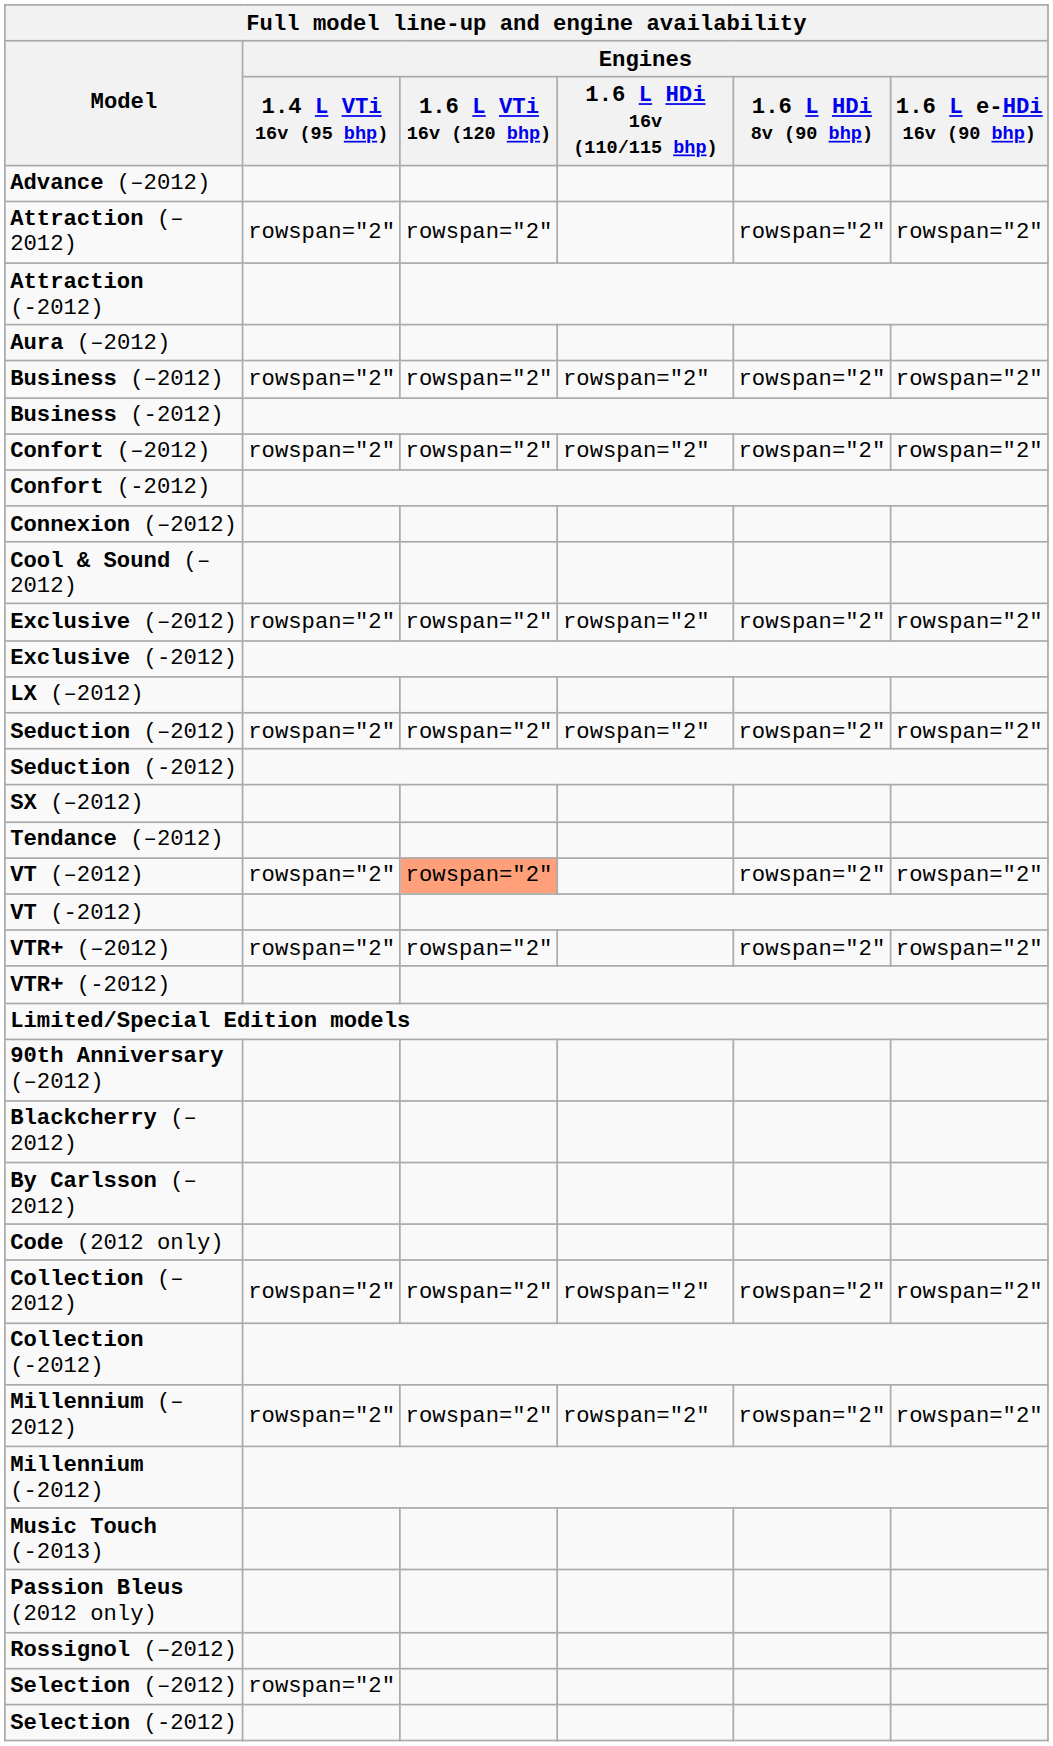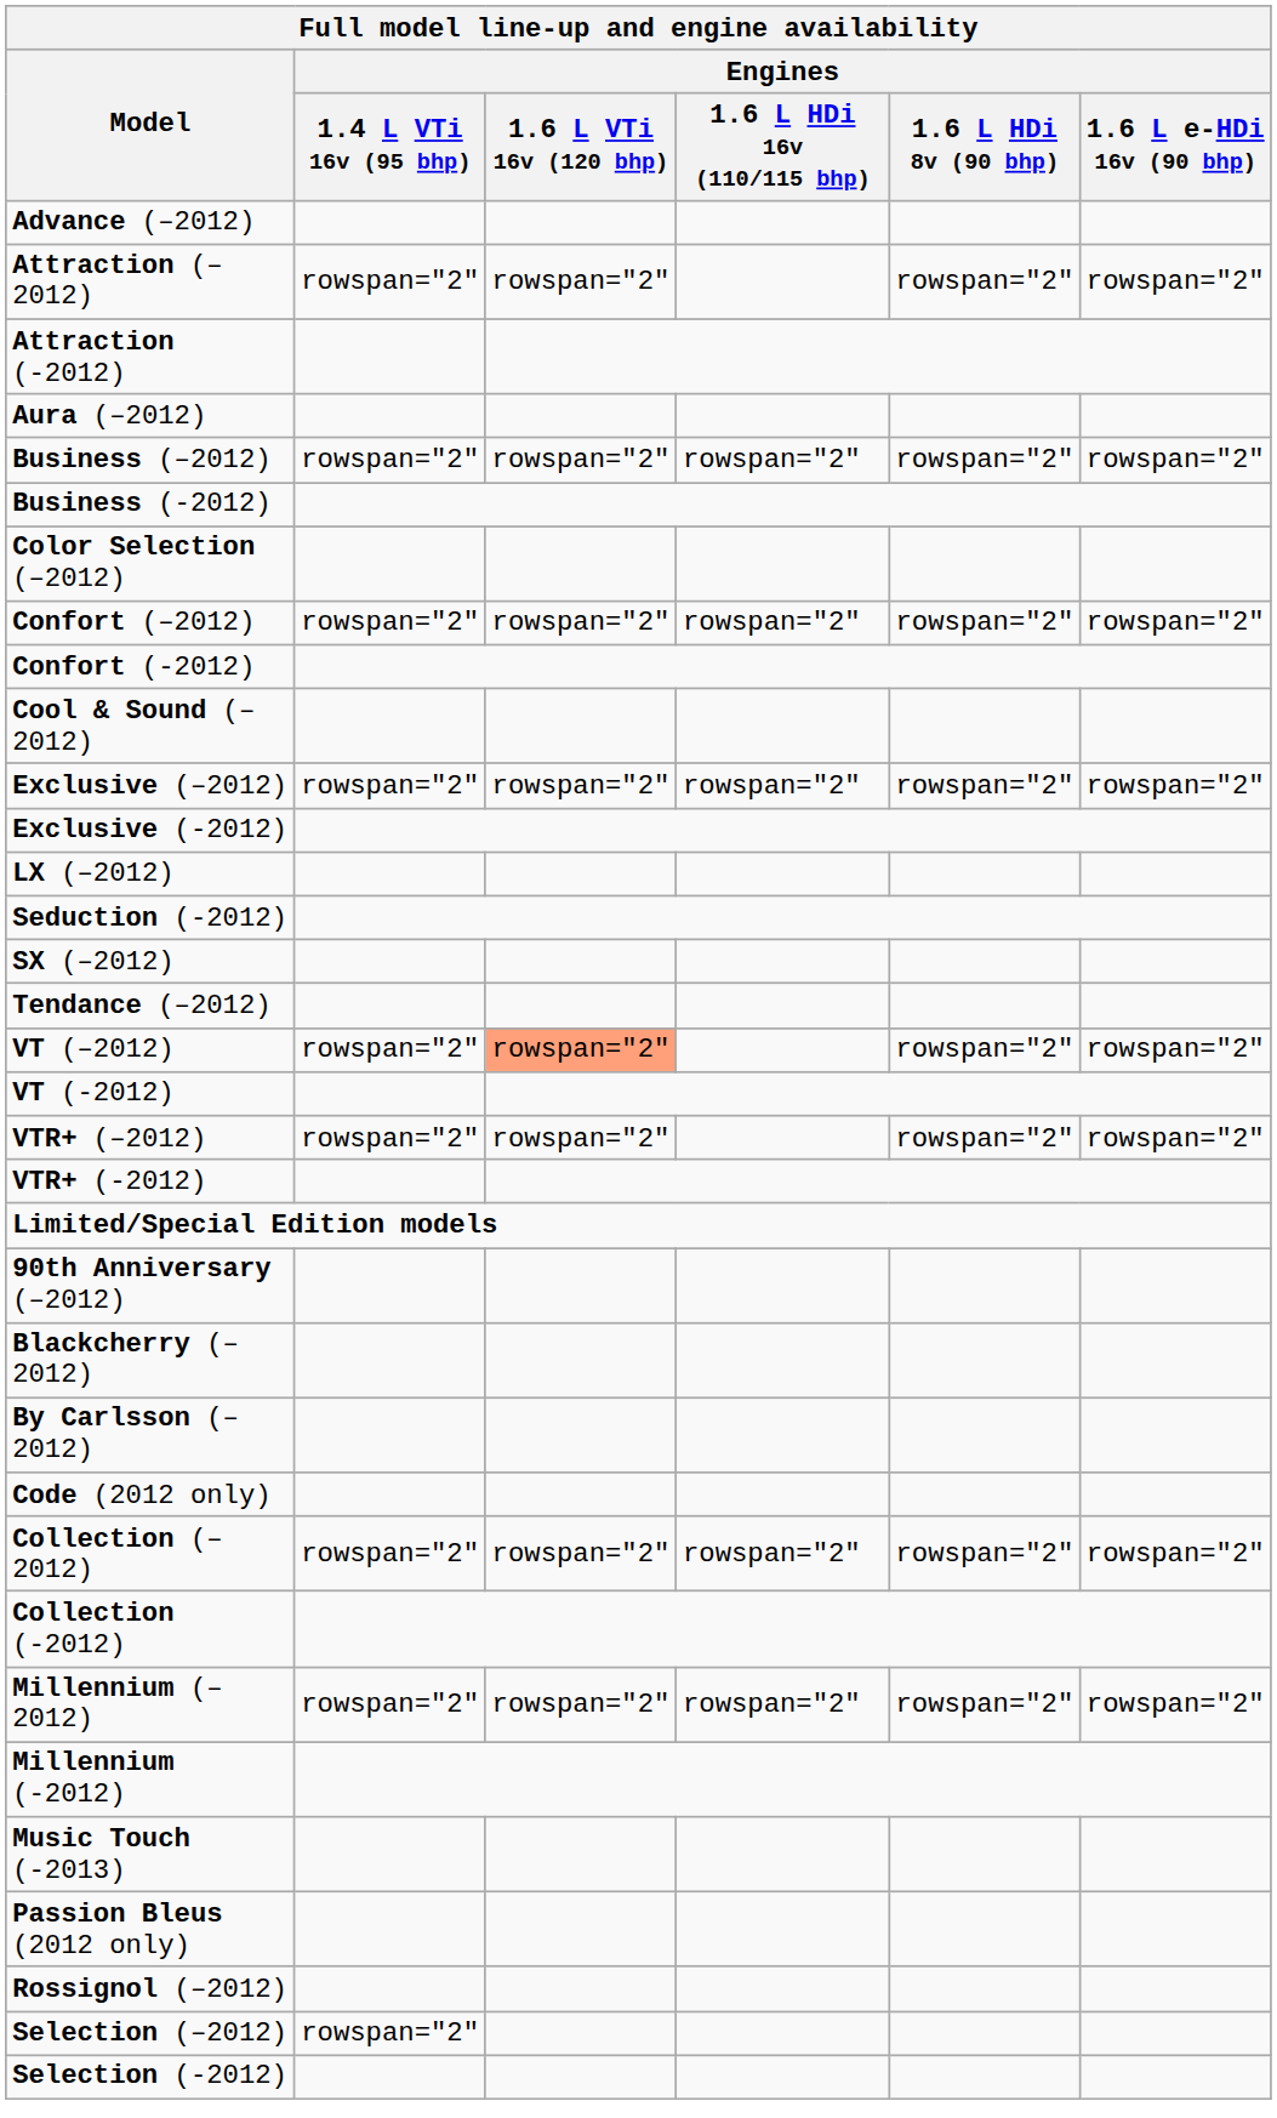+ row: Color Selection (–2012)
- row: Connexion (–2012)
- row: Seduction (–2012) | rowspan="2" | rowspan="2" | rowspan="2" | rowspan="2" | rowspan="2"
